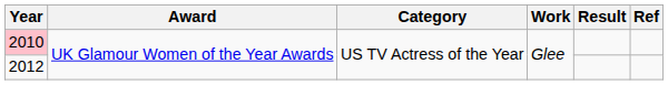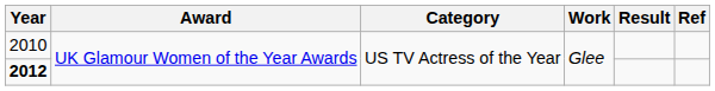2010 | Year: pink background -> no background
2012 | Year: normal -> bold
